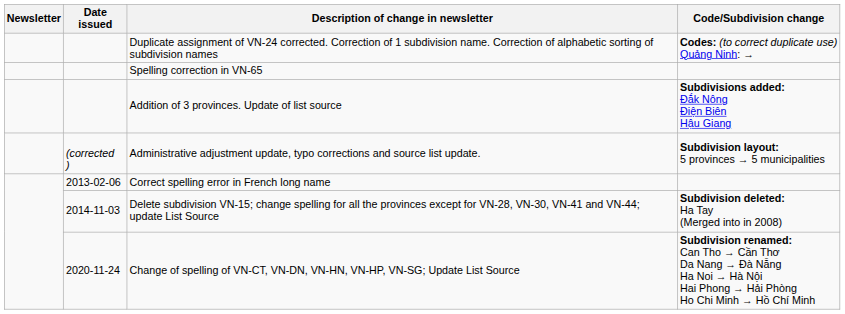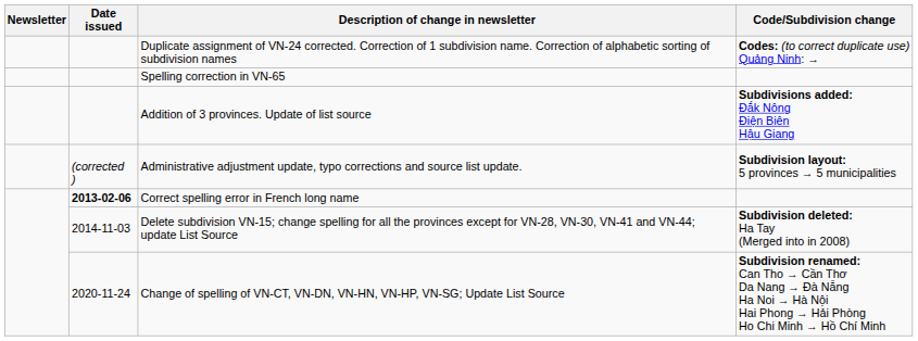Correct spelling error in French long name | Date issued: normal -> bold
